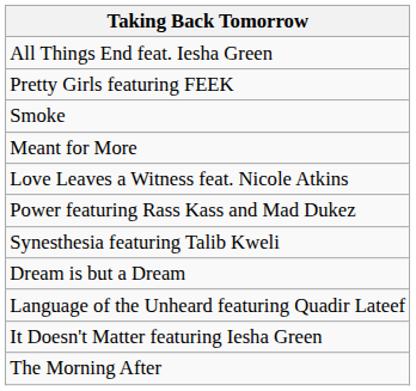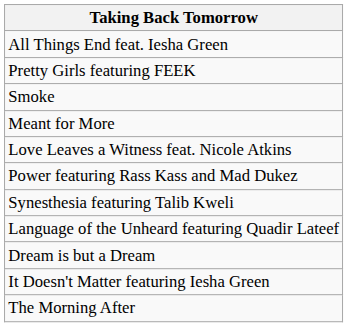row 9 | column 1: Dream is but a Dream -> Language of the Unheard featuring Quadir Lateef
row 10 | column 1: Language of the Unheard featuring Quadir Lateef -> Dream is but a Dream
